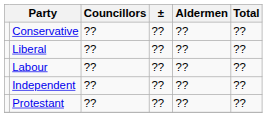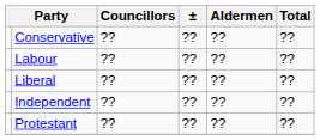rows swapped: Labour <-> Liberal
